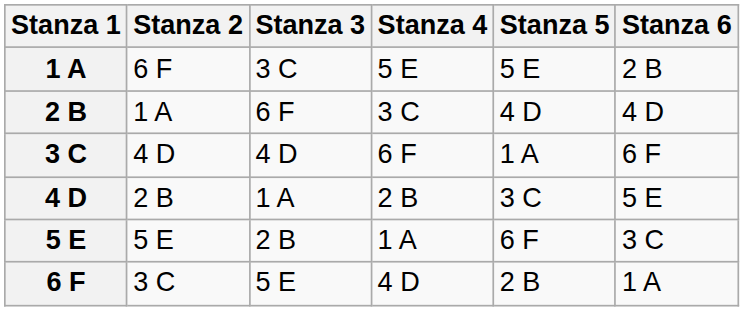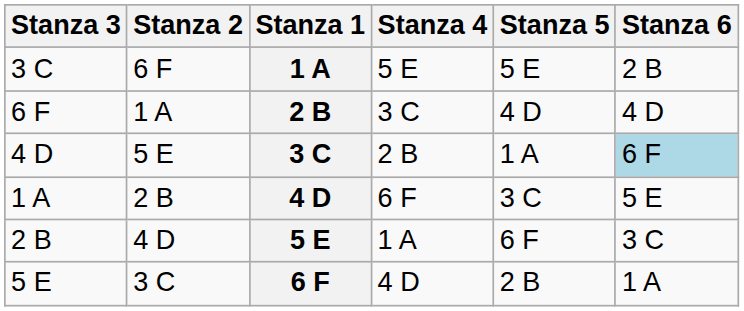columns swapped: Stanza 1 <-> Stanza 3
row 4 | Stanza 2: 4 D -> 5 E
row 4 | Stanza 4: 6 F -> 2 B
row 4 | Stanza 6: no background -> lightblue background
row 5 | Stanza 4: 2 B -> 6 F
row 6 | Stanza 2: 5 E -> 4 D
